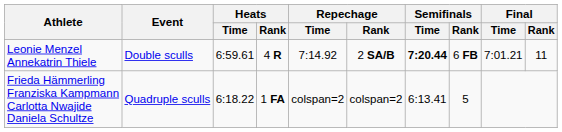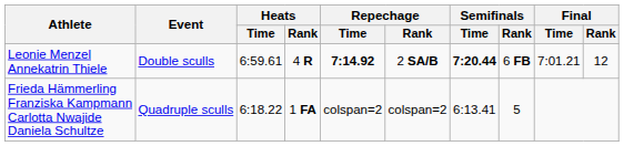Leonie Menzel Annekatrin Thiele | Repechage / Time: normal -> bold
Leonie Menzel Annekatrin Thiele | Final / Rank: 11 -> 12
